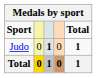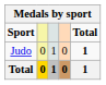Judo | column 3: bold -> normal
